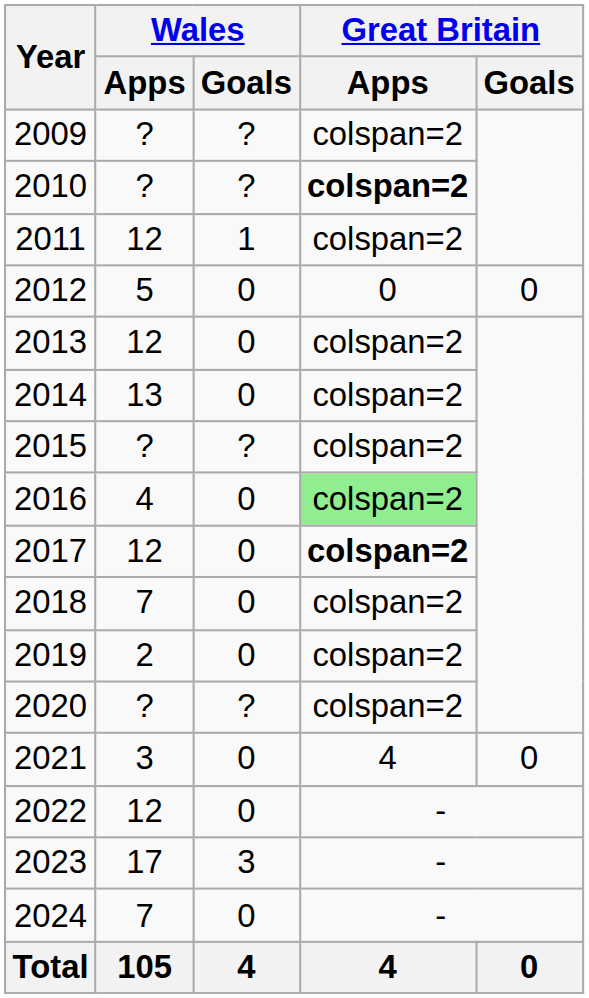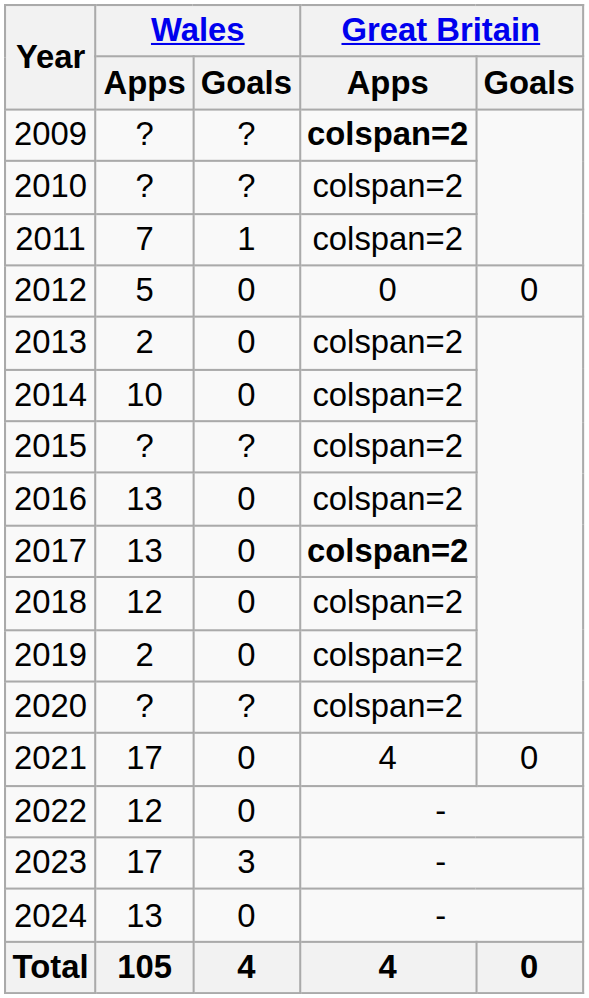2009 | Great Britain / Apps: normal -> bold
2010 | Great Britain / Apps: bold -> normal
2011 | Wales / Apps: 12 -> 7
2013 | Wales / Apps: 12 -> 2
2014 | Wales / Apps: 13 -> 10
2016 | Wales / Apps: 4 -> 13
2016 | Great Britain / Apps: lightgreen background -> no background
2017 | Wales / Apps: 12 -> 13
2018 | Wales / Apps: 7 -> 12
2021 | Wales / Apps: 3 -> 17
2024 | Wales / Apps: 7 -> 13
